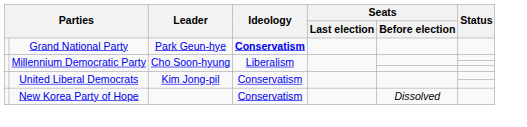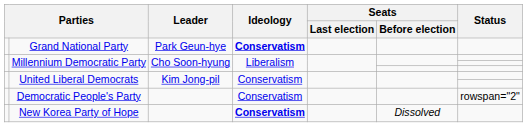+ row: Democratic People's Party | Conservatism | rowspan="2"
New Korea Party of Hope | Ideology: normal -> bold
